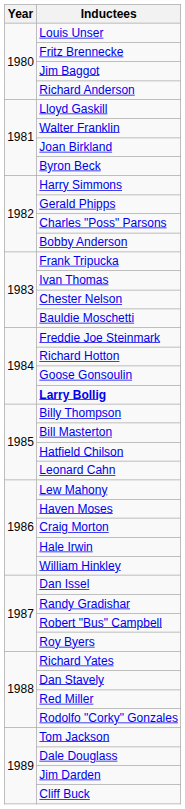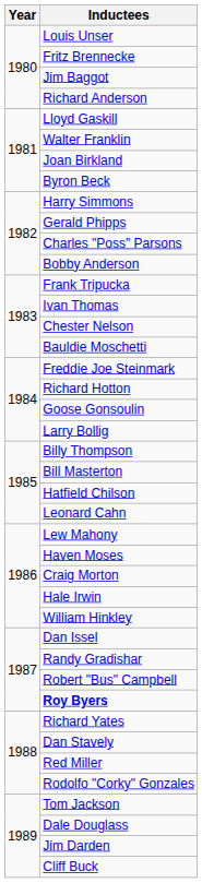Larry Bollig | column 2: bold -> normal
Roy Byers | column 2: normal -> bold
